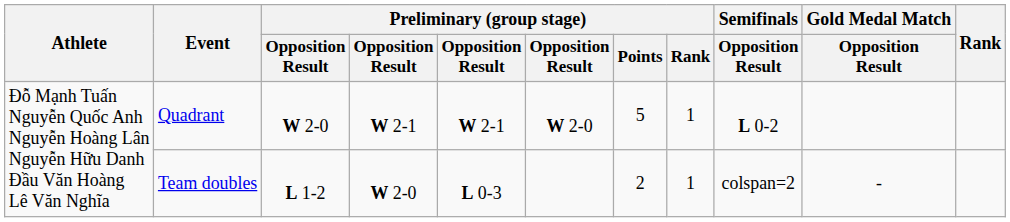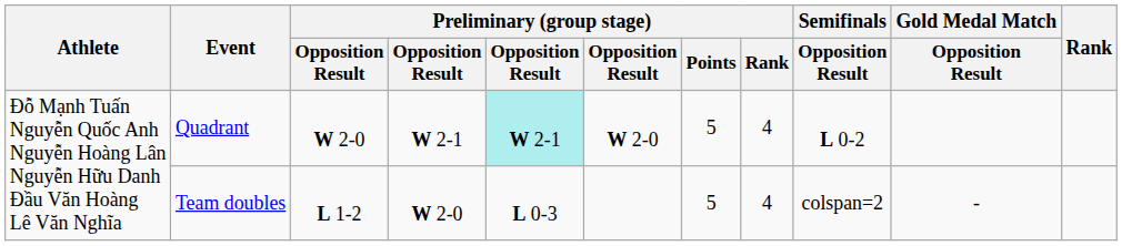Quadrant | column 5: no background -> paleturquoise background
Quadrant | Preliminary (group stage) / Rank: 1 -> 4
Team doubles | Preliminary (group stage) / Points: 2 -> 5
Team doubles | Preliminary (group stage) / Rank: 1 -> 4
